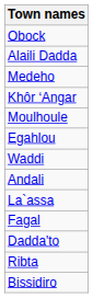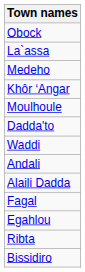row 3 | column 1: Alaili Dadda -> La`assa
row 7 | column 1: Egahlou -> Dadda'to
row 10 | column 1: La`assa -> Alaili Dadda
row 12 | column 1: Dadda'to -> Egahlou
